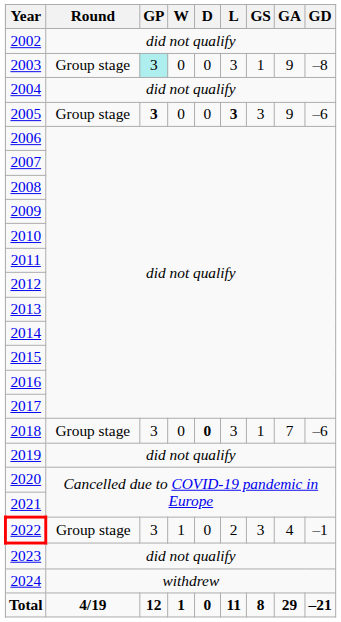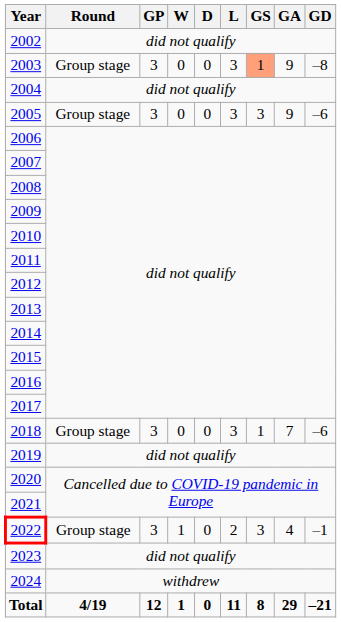2003 | GP: paleturquoise background -> no background
2003 | GS: no background -> lightsalmon background
2005 | GP: bold -> normal
2005 | L: bold -> normal
2018 | D: bold -> normal
